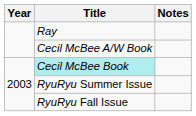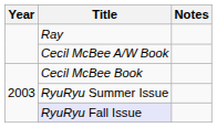Cecil McBee Book | Title: paleturquoise background -> no background
RyuRyu Fall Issue | Title: no background -> lavender background
